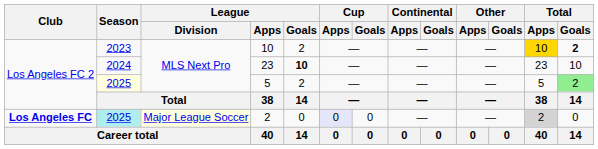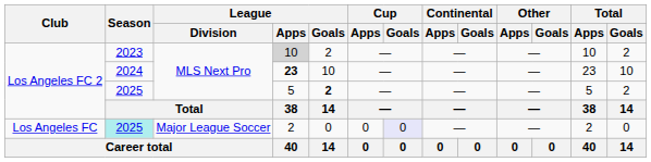row 3 | League / Apps: no background -> lightgrey background
row 3 | Total / Apps: gold background -> no background
row 3 | Total / Goals: bold -> normal
row 4 | League / Apps: normal -> bold
row 4 | League / Goals: bold -> normal
row 5 | Season: lightyellow background -> no background
row 5 | League / Goals: normal -> bold
row 5 | Total / Goals: lightgreen background -> no background
row 7 | Club: bold -> normal
row 7 | League / Division: lightyellow background -> no background
row 7 | Cup / Apps: lavender background -> no background
row 7 | Cup / Goals: no background -> lavender background
row 7 | Total / Apps: lightgrey background -> no background
